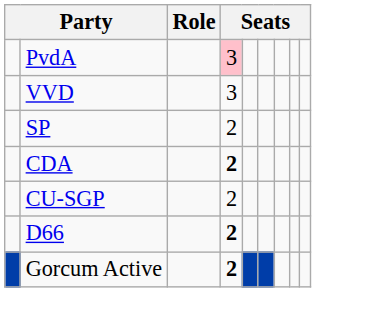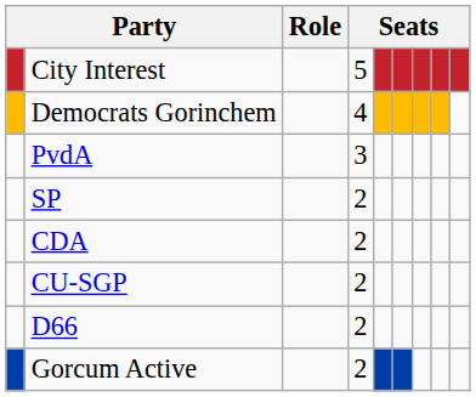+ row: City Interest | 5
+ row: Democrats Gorinchem | 4
PvdA | column 4: pink background -> no background
- row: VVD | 3
CDA | column 4: bold -> normal
D66 | column 4: bold -> normal
Gorcum Active | column 4: bold -> normal
